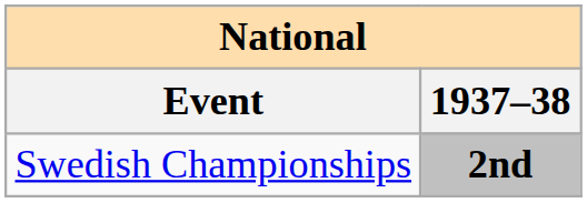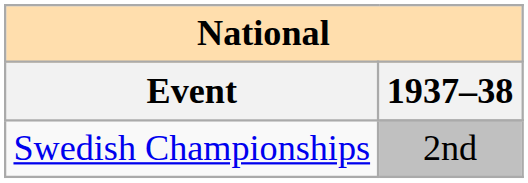Swedish Championships | 1937–38: bold -> normal
